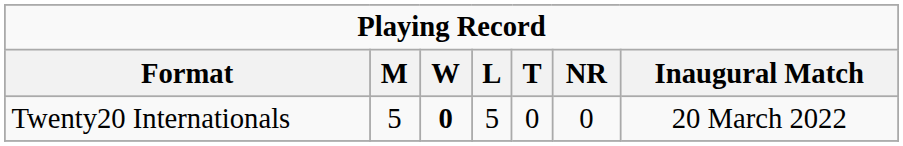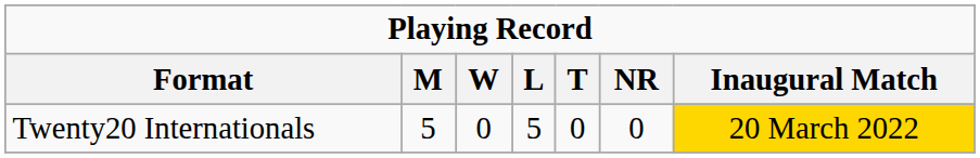Twenty20 Internationals | W: bold -> normal
Twenty20 Internationals | Inaugural Match: no background -> gold background
